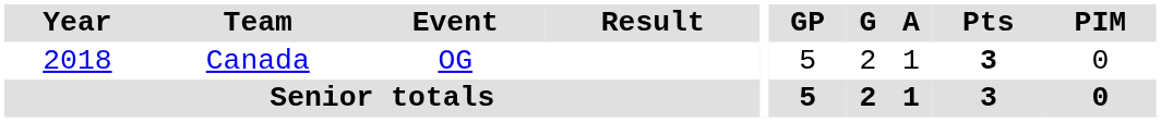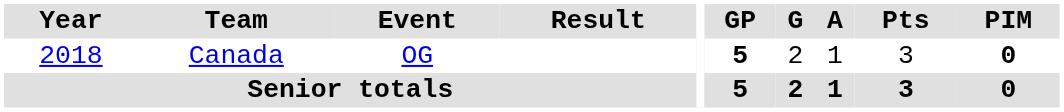Canada | GP: normal -> bold
Canada | Pts: bold -> normal
Canada | PIM: normal -> bold
